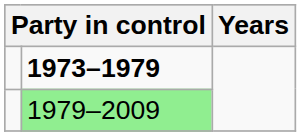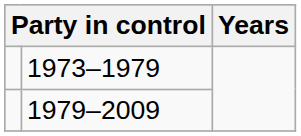1973–1979 | column 2: bold -> normal
1979–2009 | column 2: lightgreen background -> no background
